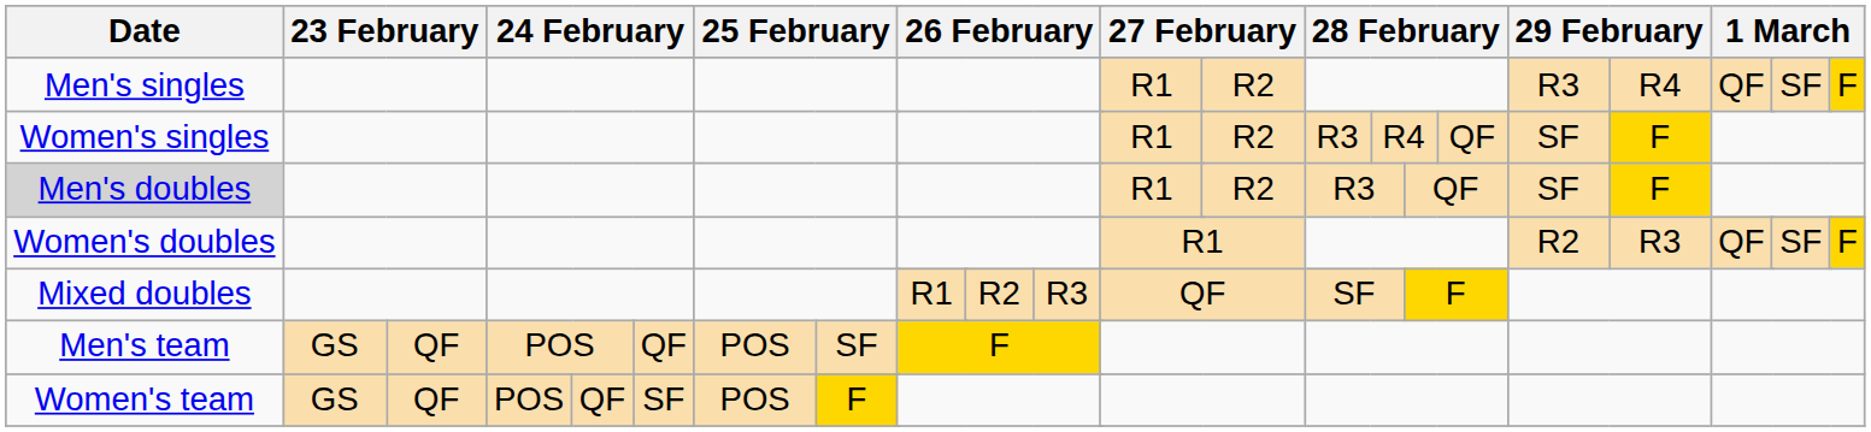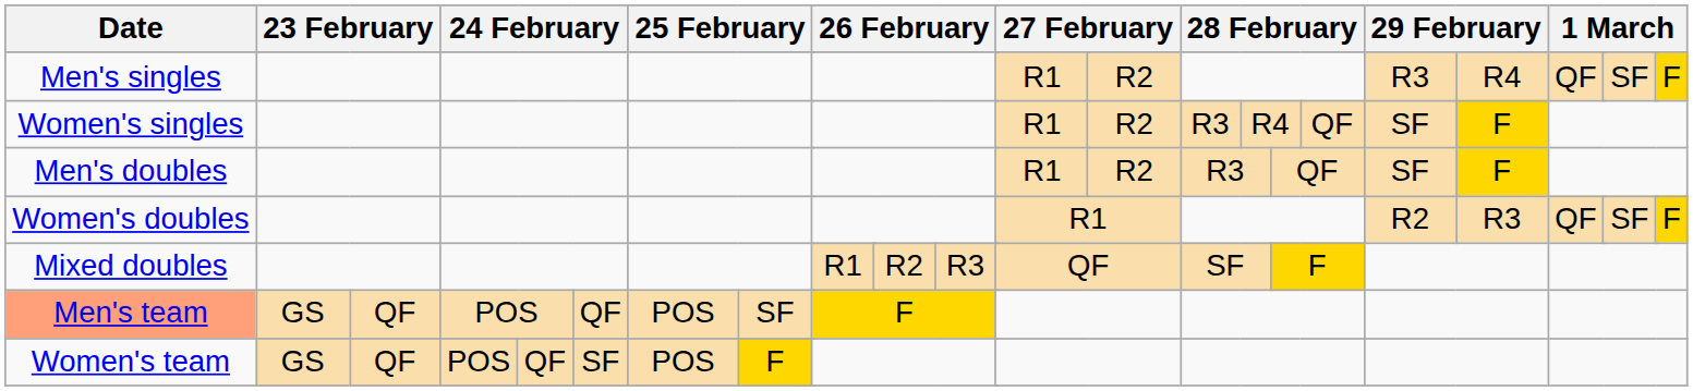Men's doubles | Date: lightgrey background -> no background
Men's team | Date: no background -> lightsalmon background
